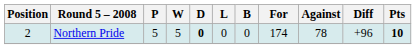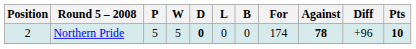Northern Pride | Against: normal -> bold
